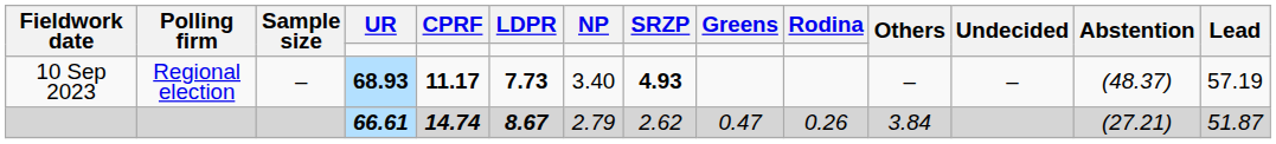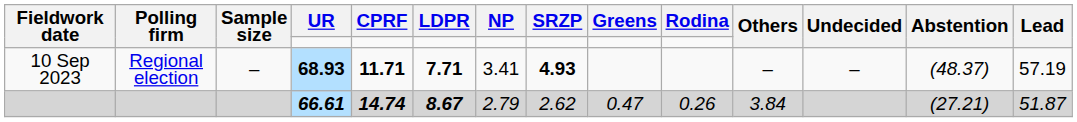10 Sep 2023 | CPRF: 11.17 -> 11.71
10 Sep 2023 | LDPR: 7.73 -> 7.71
10 Sep 2023 | NP: 3.40 -> 3.41
